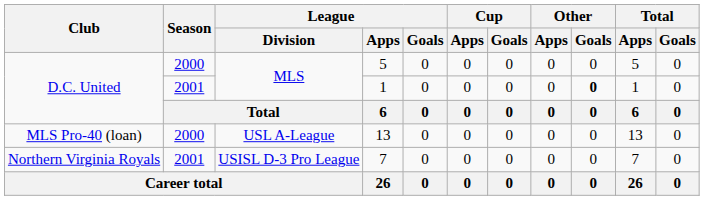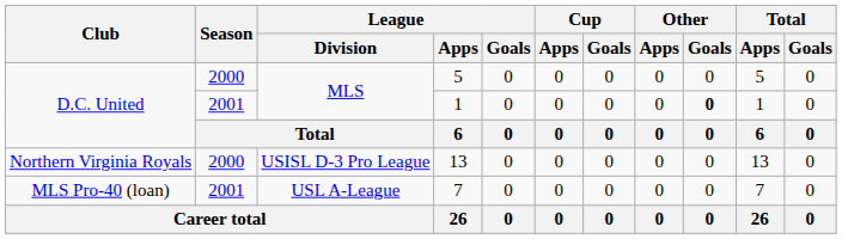row 6 | Club: MLS Pro-40 (loan) -> Northern Virginia Royals
row 6 | League / Division: USL A-League -> USISL D-3 Pro League
row 7 | Club: Northern Virginia Royals -> MLS Pro-40 (loan)
row 7 | League / Division: USISL D-3 Pro League -> USL A-League
